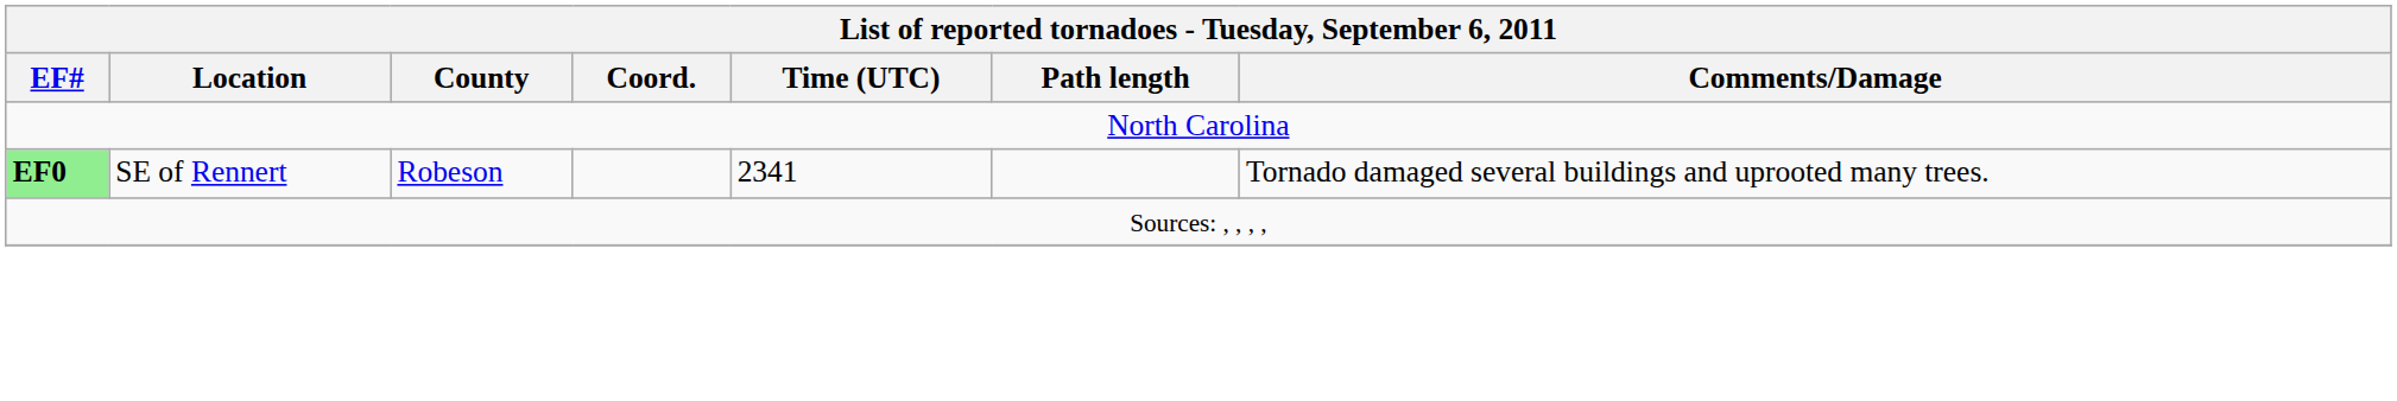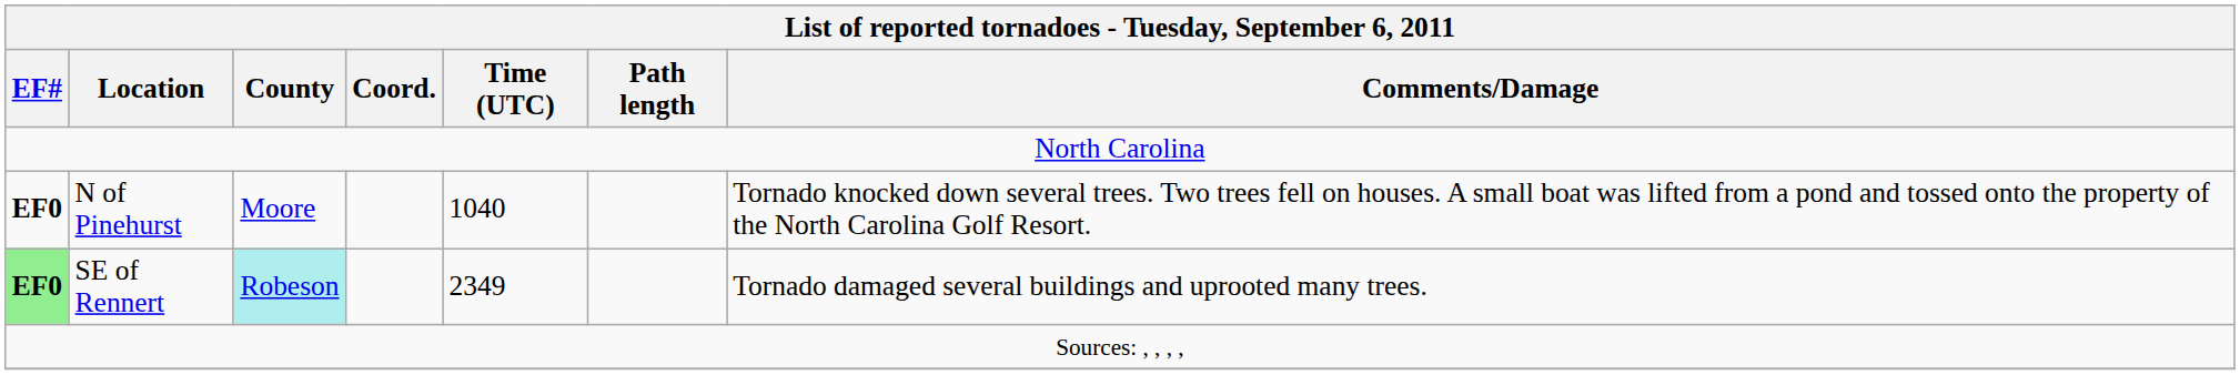+ row: EF0 | N of Pinehurst | Moore | 1040 | Tornado knocked down several trees. Two trees fell on houses. A small boat was lifted from a pond and tossed onto the property of the North Carolina Golf Resort.
SE of Rennert | County: no background -> paleturquoise background
SE of Rennert | Time (UTC): 2341 -> 2349
